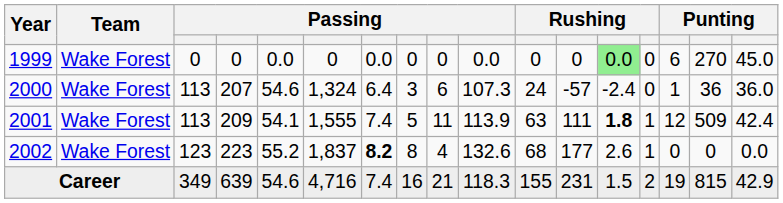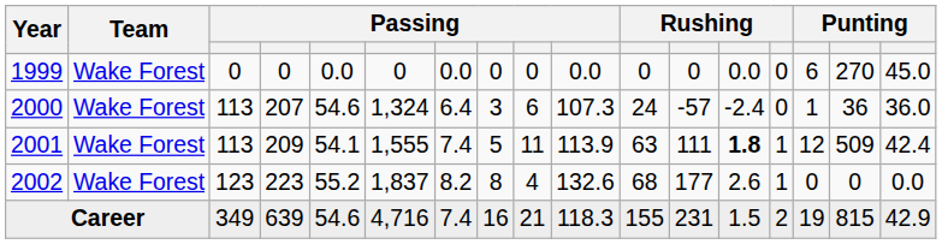1999 | column 13: lightgreen background -> no background
2002 | column 7: bold -> normal
